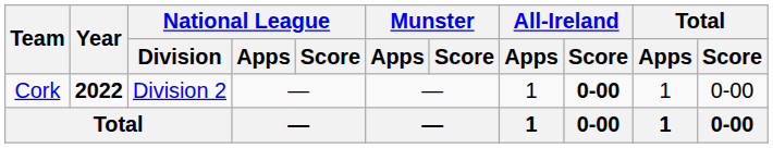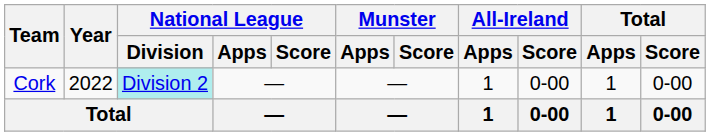Cork | Year: bold -> normal
Cork | National League / Division: no background -> paleturquoise background
Cork | All-Ireland / Score: bold -> normal
